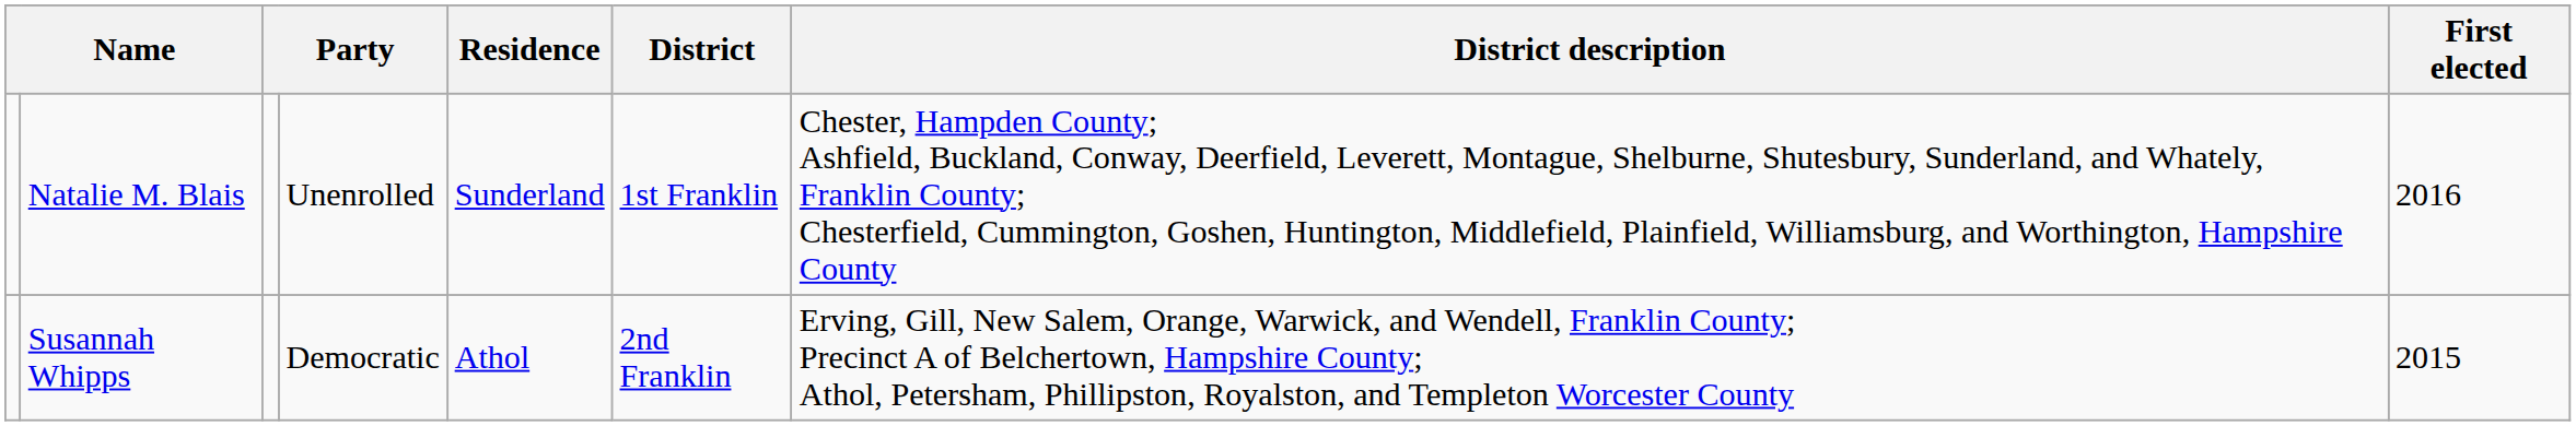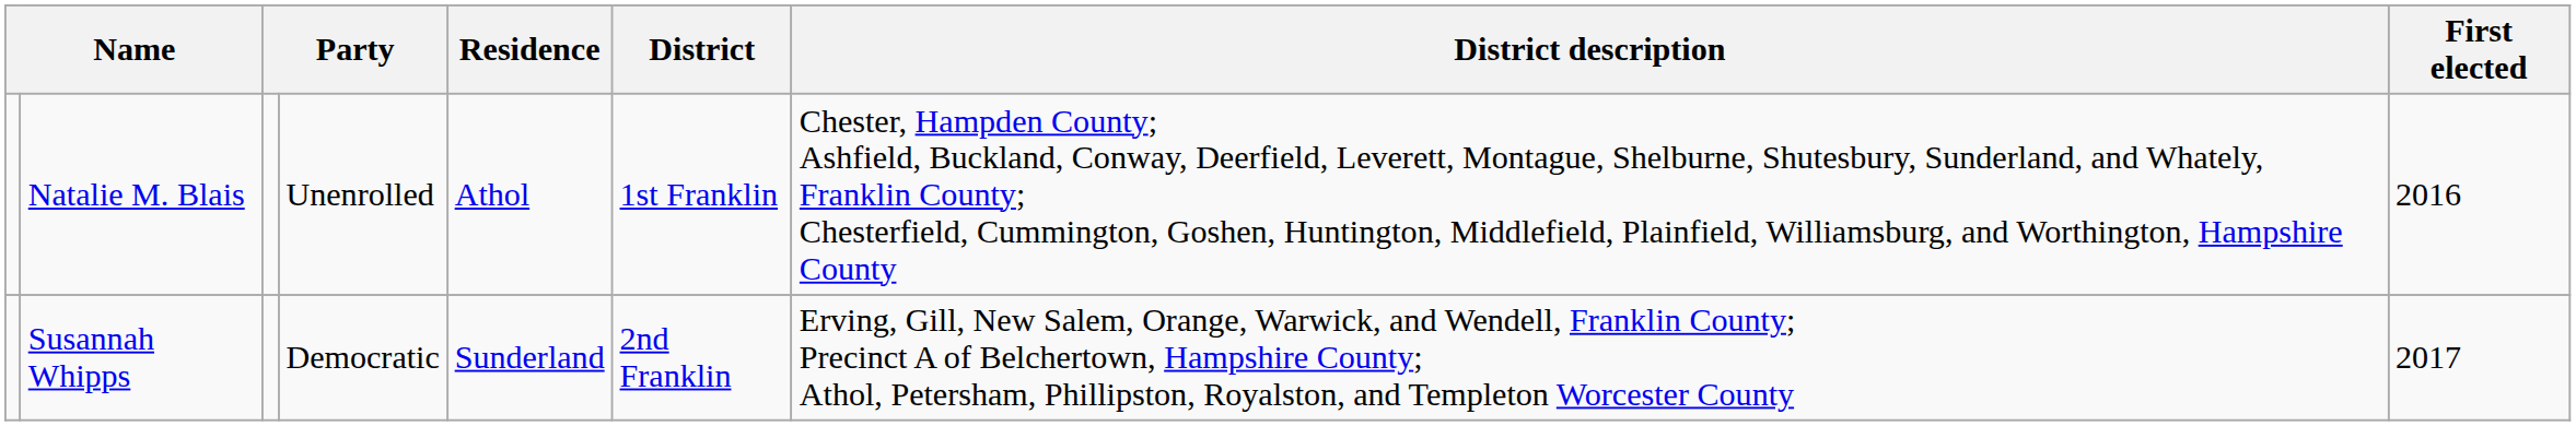Natalie M. Blais | Residence: Sunderland -> Athol
Susannah Whipps | Residence: Athol -> Sunderland
Susannah Whipps | First elected: 2015 -> 2017
